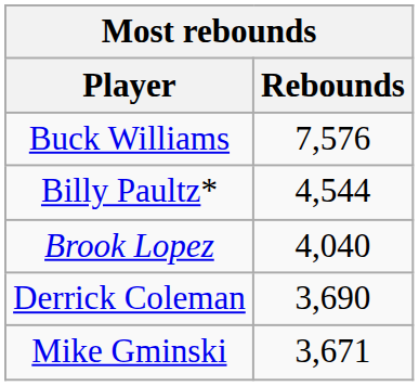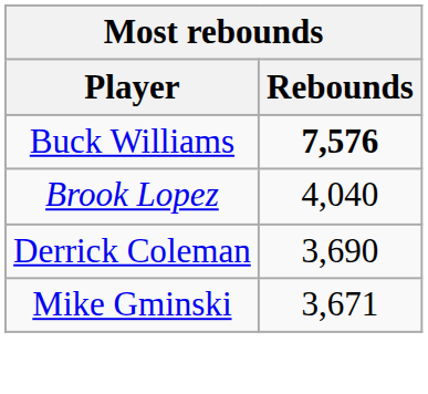Buck Williams | Rebounds: normal -> bold
- row: Billy Paultz* | 4,544
